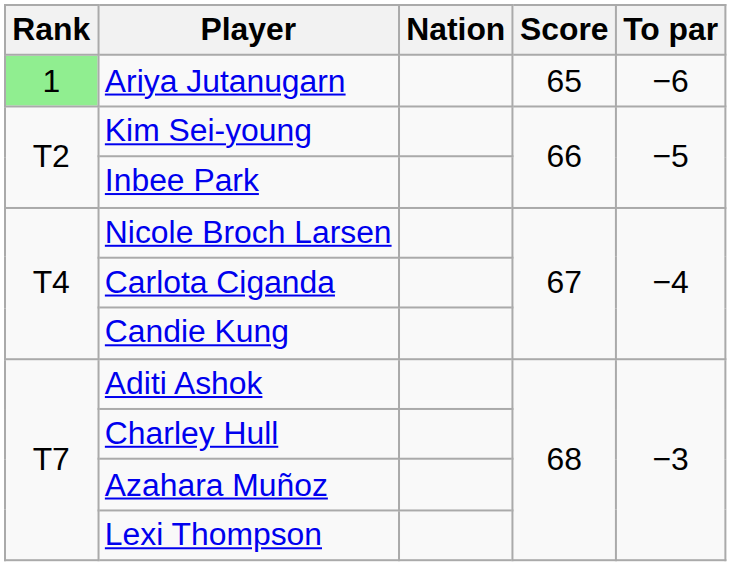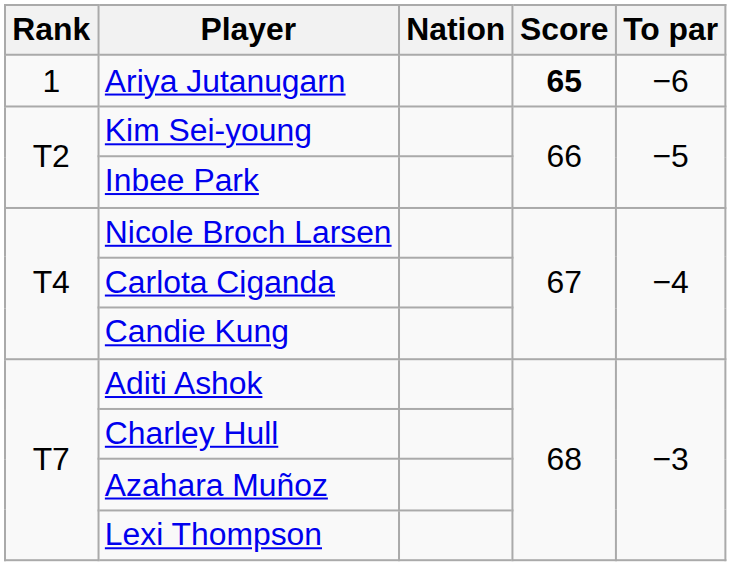Ariya Jutanugarn | Rank: lightgreen background -> no background
Ariya Jutanugarn | Score: normal -> bold
